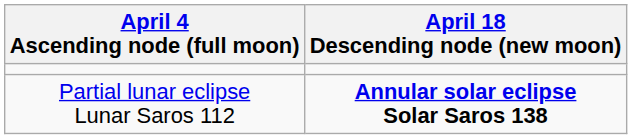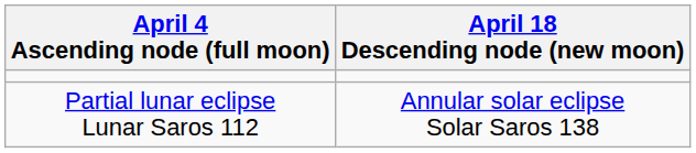Partial lunar eclipse Lunar Saros 112 | April 18 Descending node (new moon): bold -> normal
